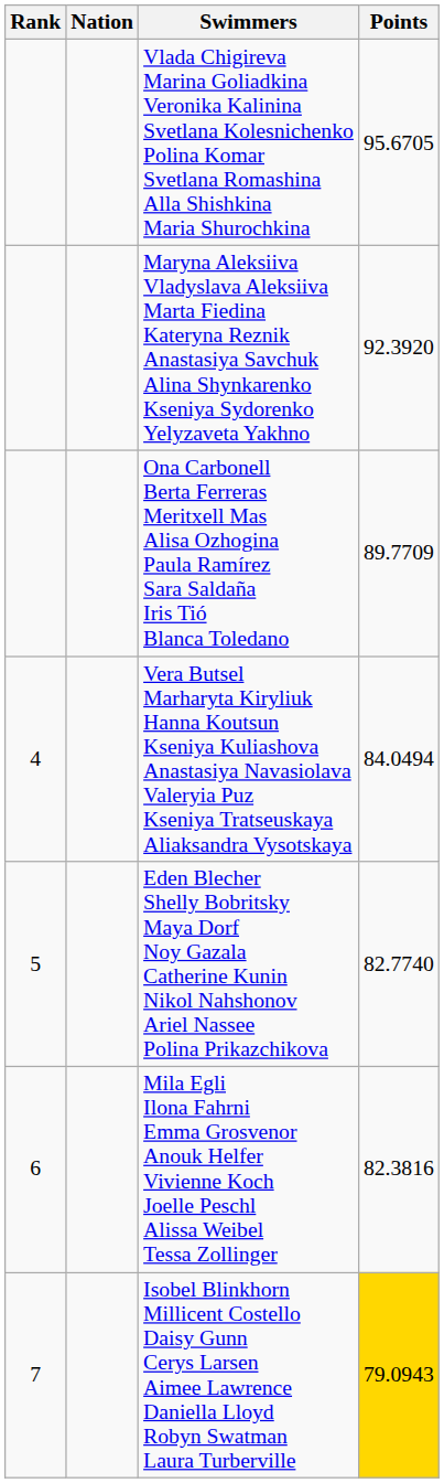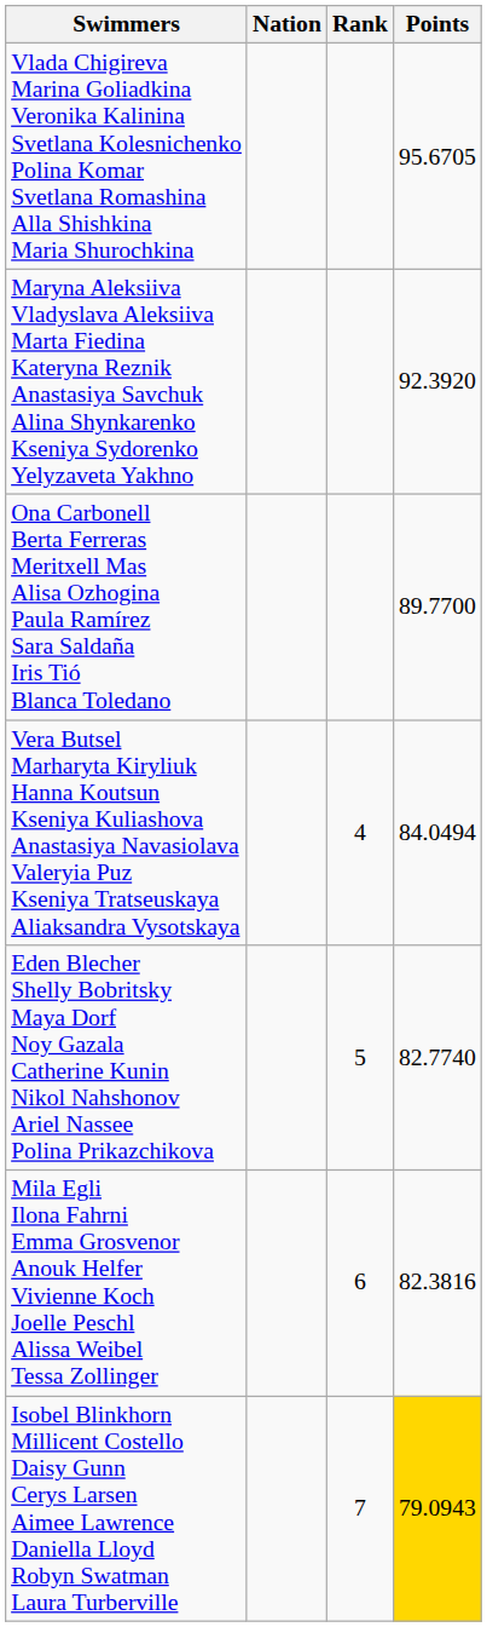columns swapped: Rank <-> Swimmers
row 4 | Points: 89.7709 -> 89.7700
